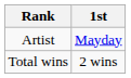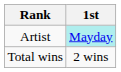Artist | 1st: no background -> paleturquoise background
